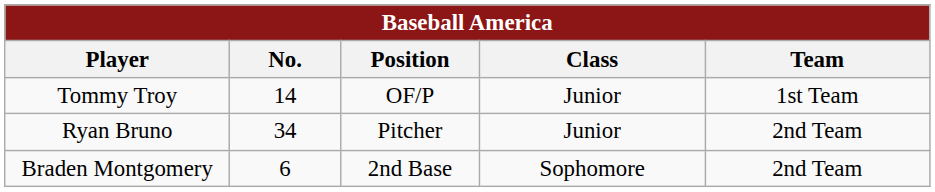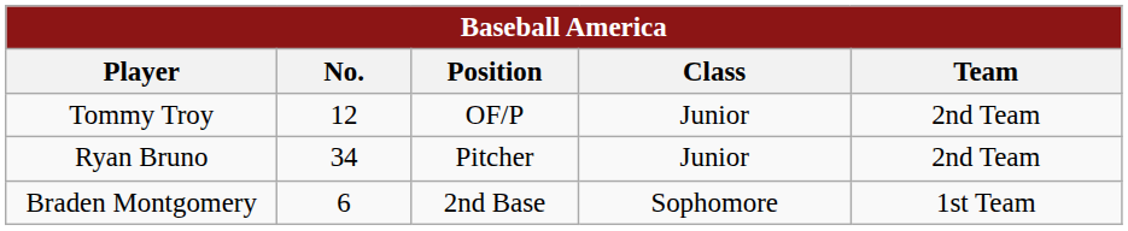Tommy Troy | No.: 14 -> 12
Tommy Troy | Team: 1st Team -> 2nd Team
Braden Montgomery | Team: 2nd Team -> 1st Team
